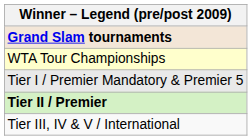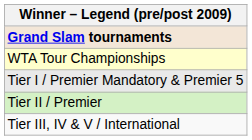row 5 | column 1: bold -> normal
